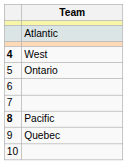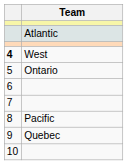row 9 | column 1: bold -> normal
